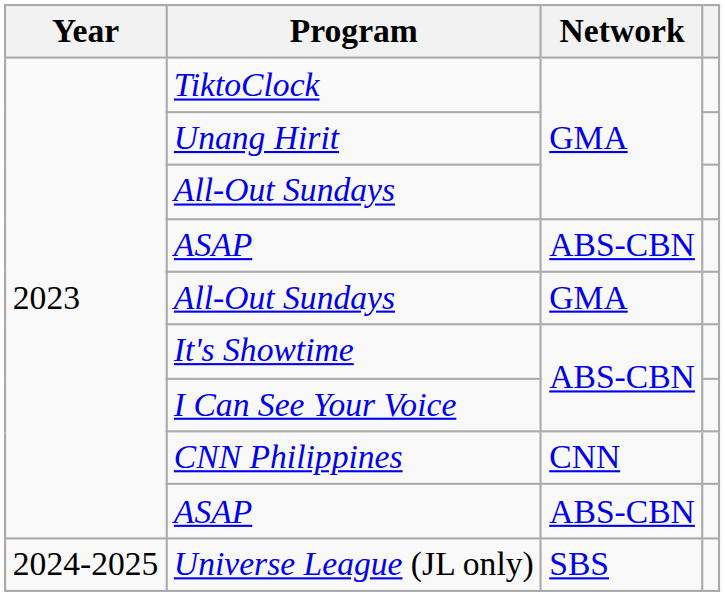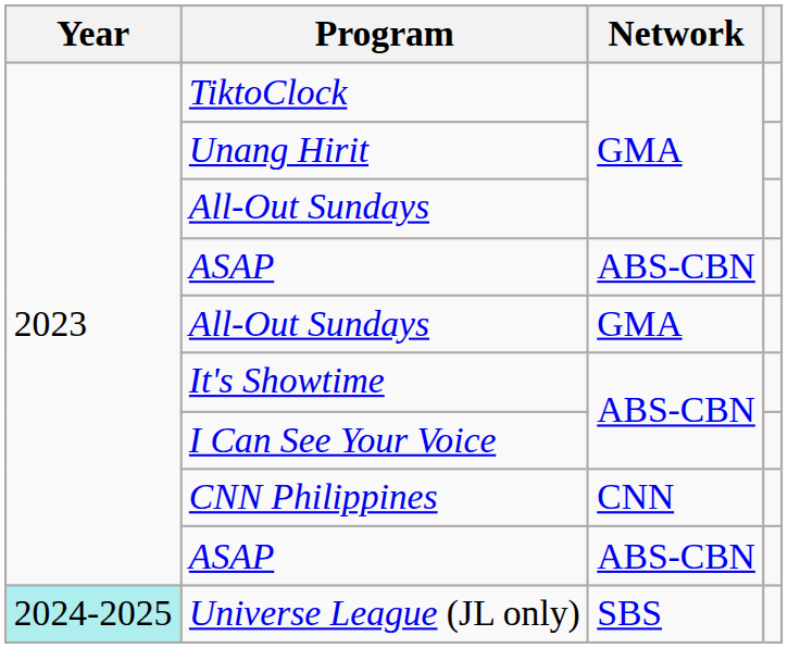Universe League (JL only) | Year: no background -> paleturquoise background
